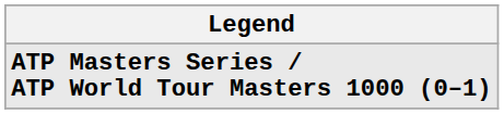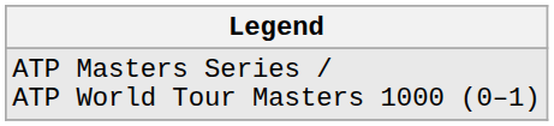row 2 | column 1: bold -> normal
